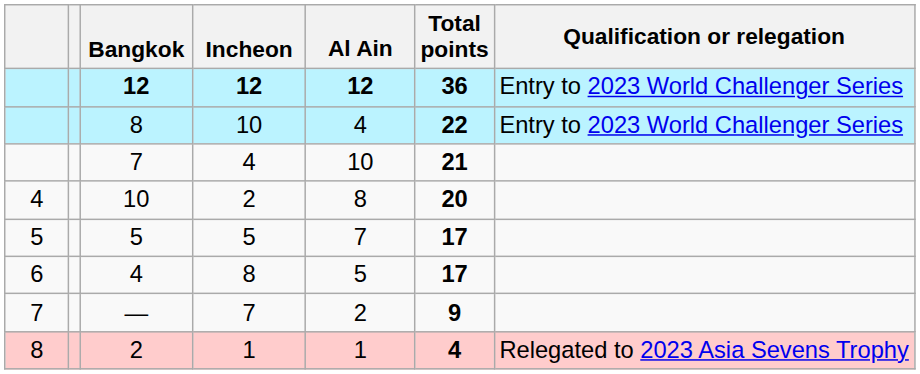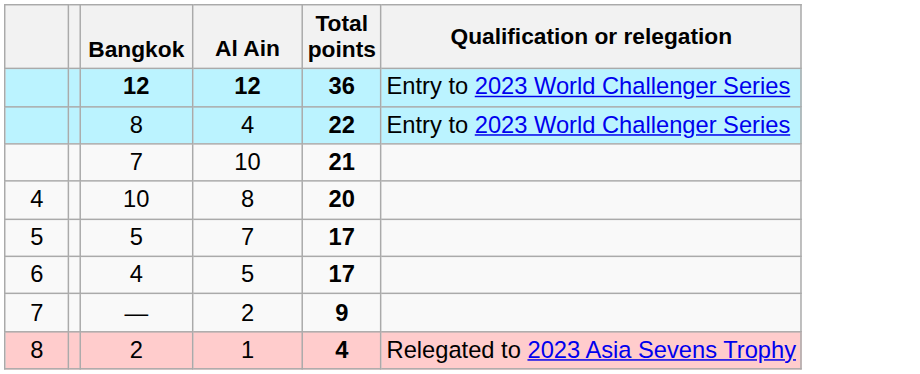- column: Incheon | 12 | 10 | 4 | 2 | 5 | 8 | 7 | 1
